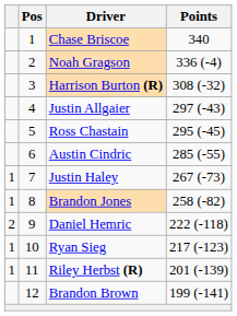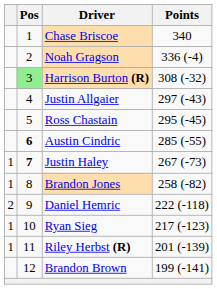Harrison Burton (R) | Pos: no background -> lightgreen background
Austin Cindric | Pos: normal -> bold
Justin Haley | Pos: normal -> bold
